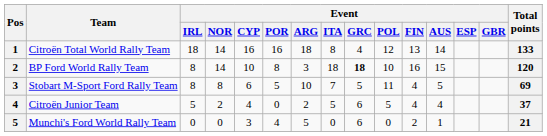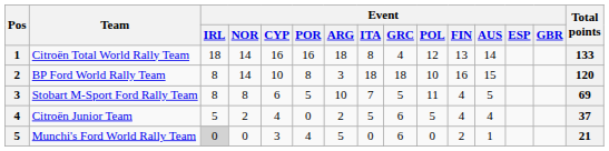BP Ford World Rally Team | Event / GRC: bold -> normal
Munchi's Ford World Rally Team | Event / IRL: no background -> lightgrey background
